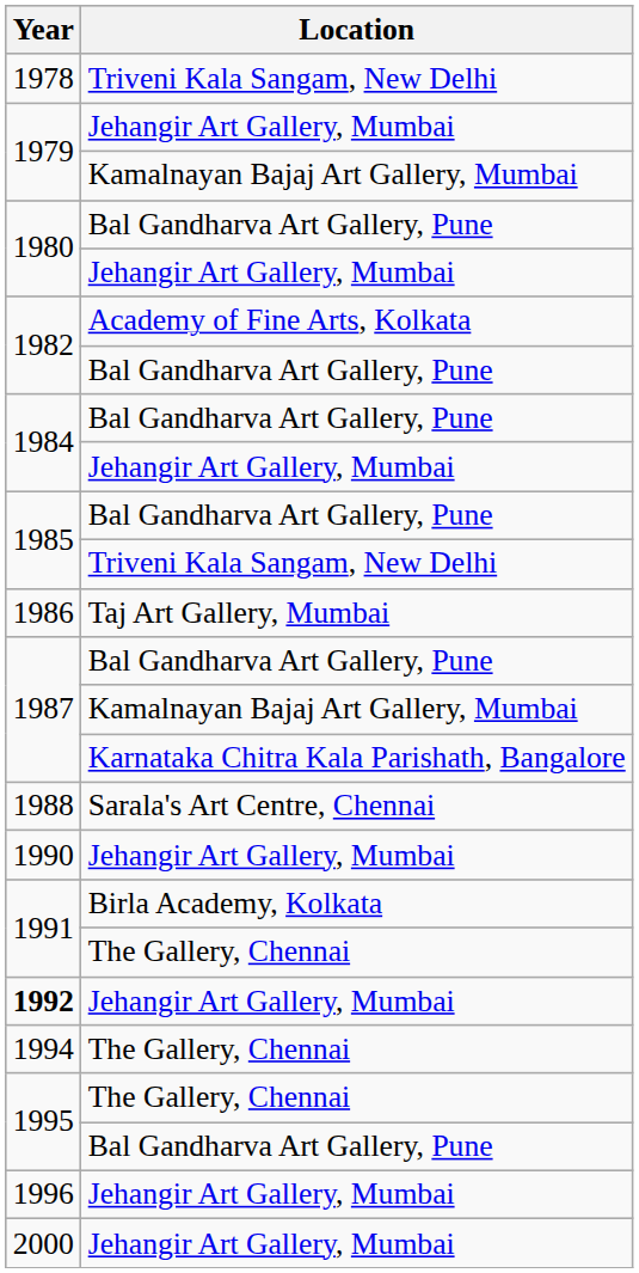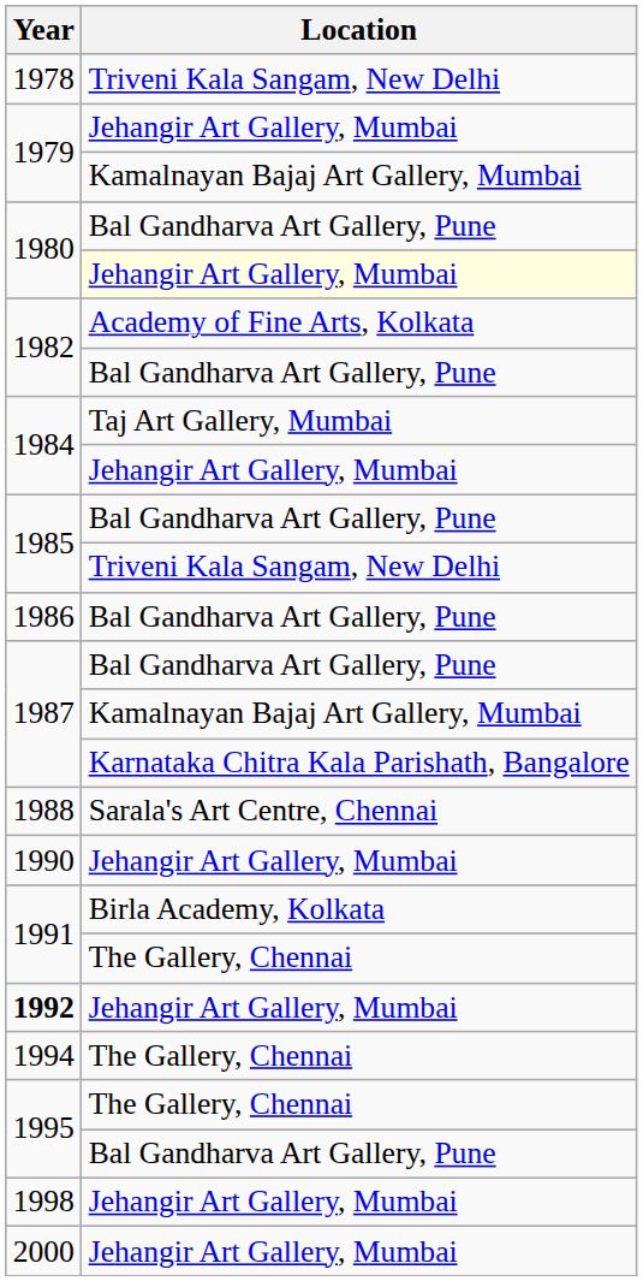row 6 | Location: no background -> lightyellow background
row 9 | Location: Bal Gandharva Art Gallery, Pune -> Taj Art Gallery, Mumbai
row 13 | Location: Taj Art Gallery, Mumbai -> Bal Gandharva Art Gallery, Pune
row 25 | Year: 1996 -> 1998
